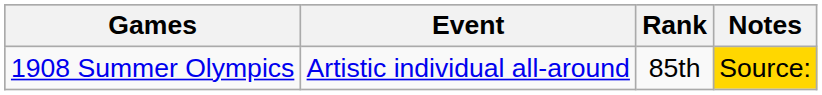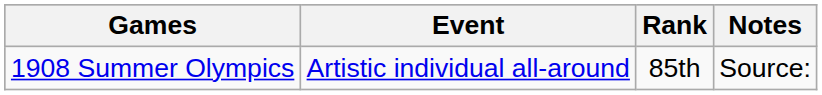row 2 | Notes: gold background -> no background
